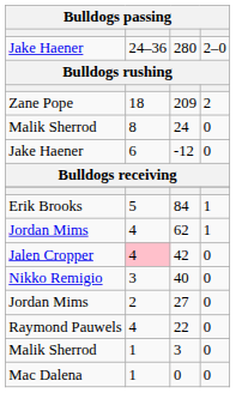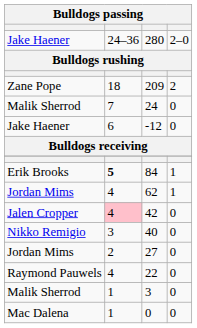24 | column 2: 8 -> 7
84 | column 2: normal -> bold
